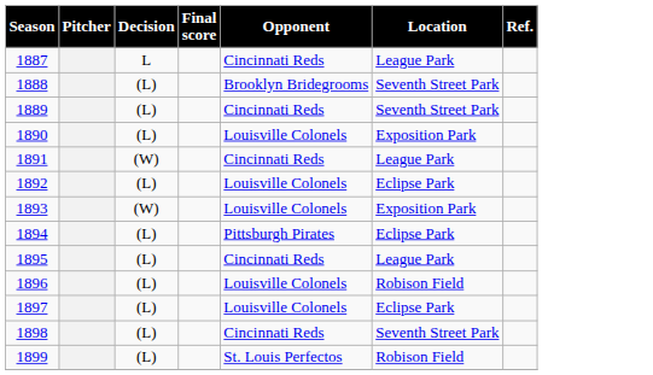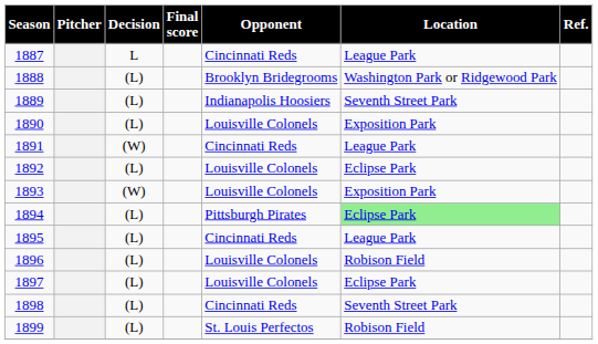1888 | Location: Seventh Street Park -> Washington Park or Ridgewood Park
1889 | Opponent: Cincinnati Reds -> Indianapolis Hoosiers
1894 | Location: no background -> lightgreen background
